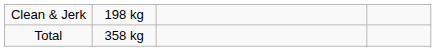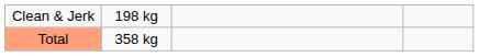row 2 | column 1: no background -> lightsalmon background
